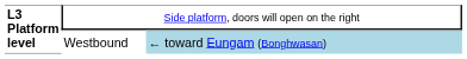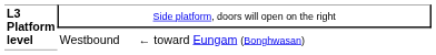L3 Platform level / Westbound | column 3: lightblue background -> no background
